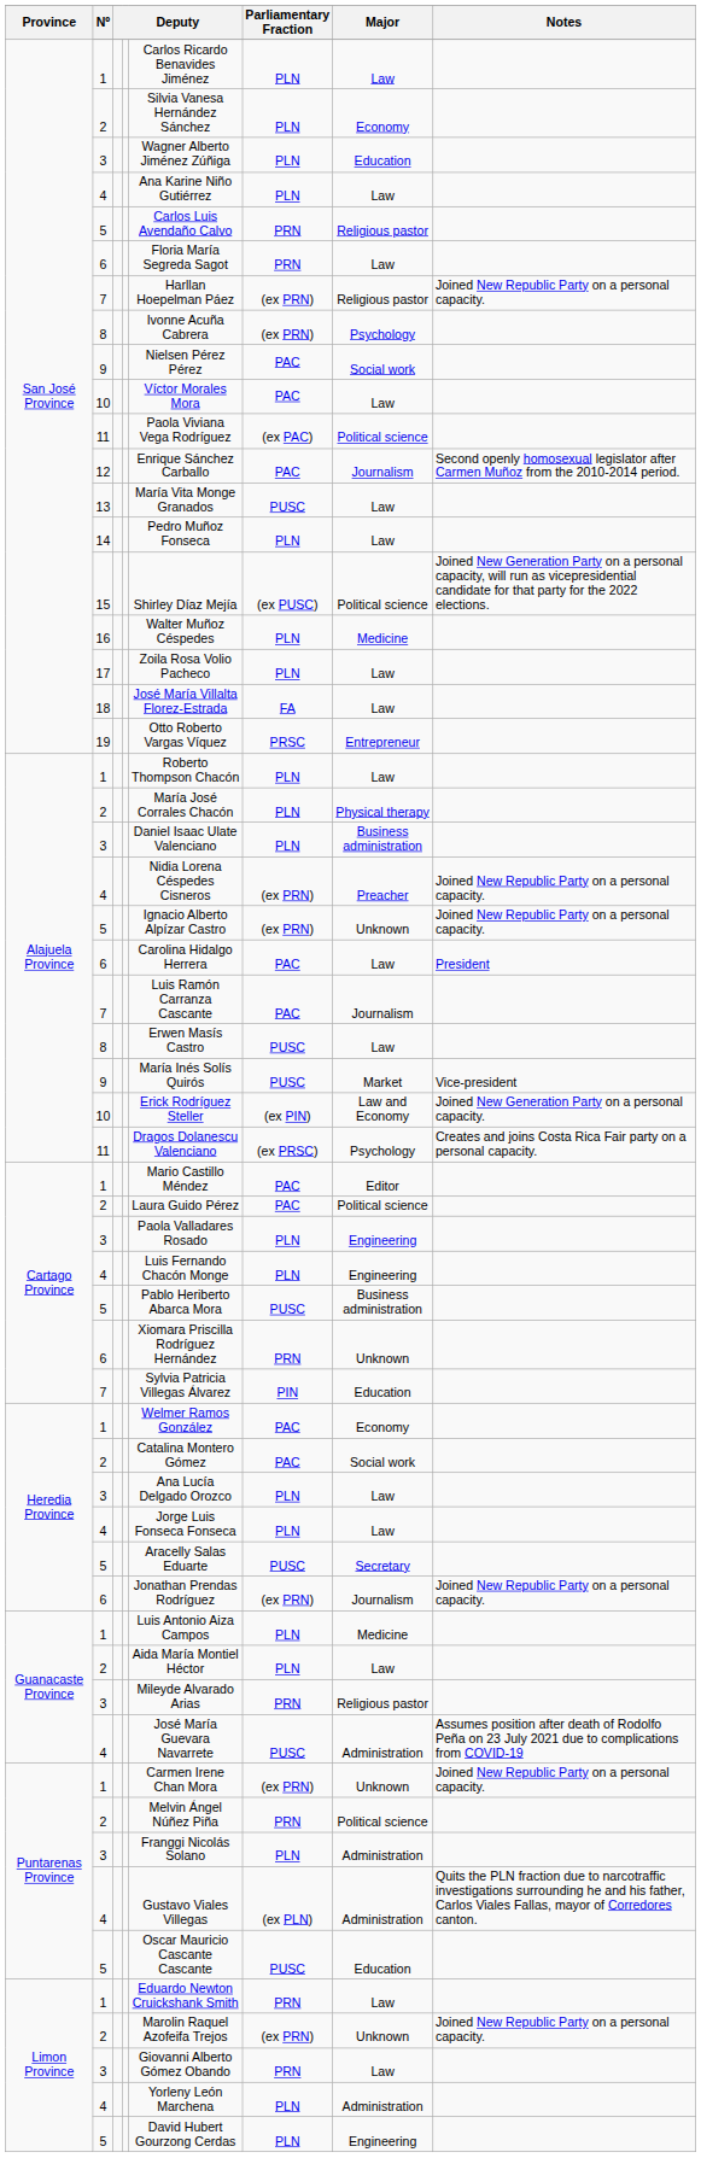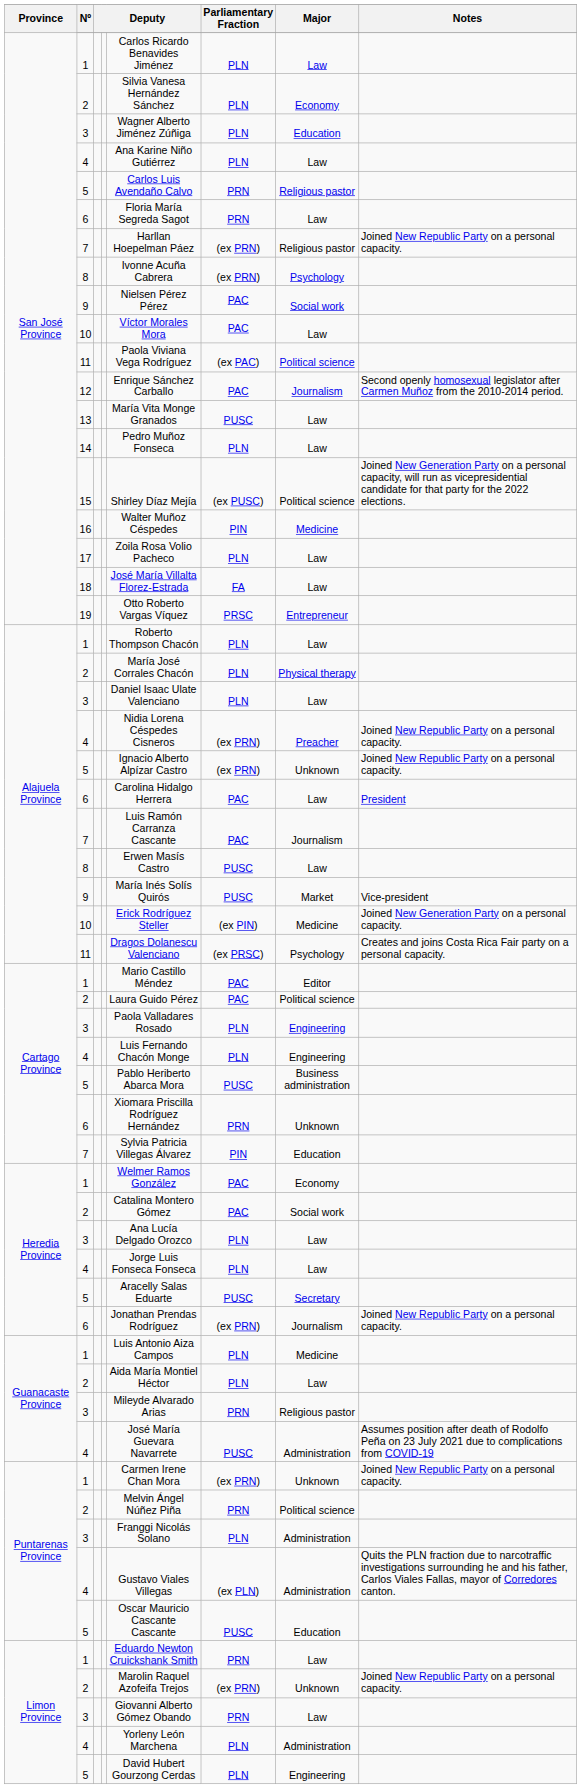16 | Parliamentary Fraction: PLN -> PIN
Alajuela Province / 3 | Major: Business administration -> Law
Alajuela Province / 10 | Major: Law and Economy -> Medicine
